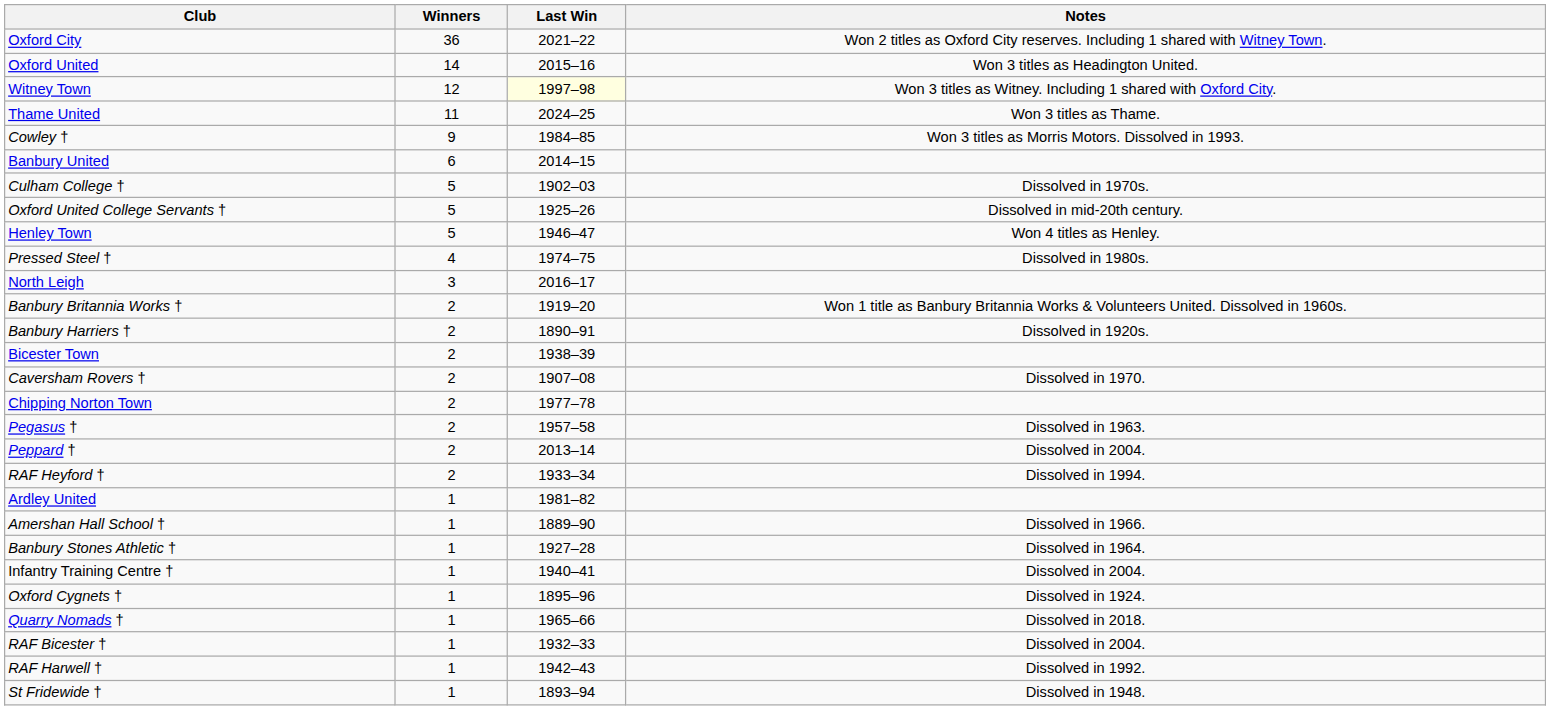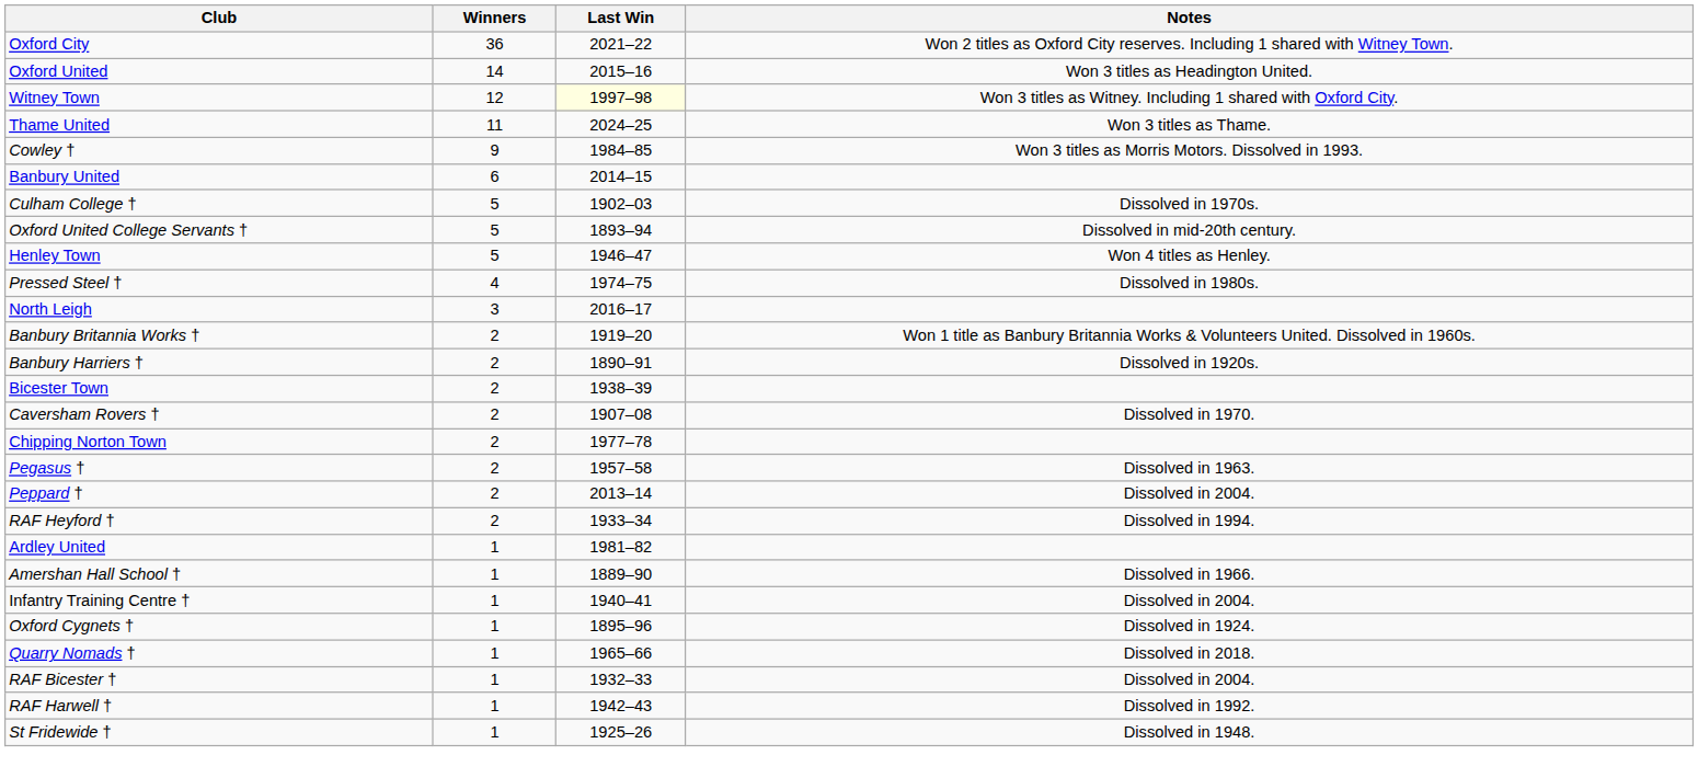Oxford United College Servants † | Last Win: 1925–26 -> 1893–94
- row: Banbury Stones Athletic † | 1 | 1927–28 | Dissolved in 1964.
St Fridewide † | Last Win: 1893–94 -> 1925–26
